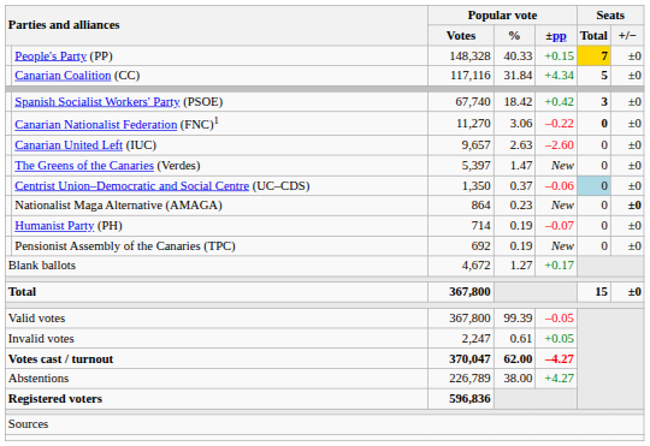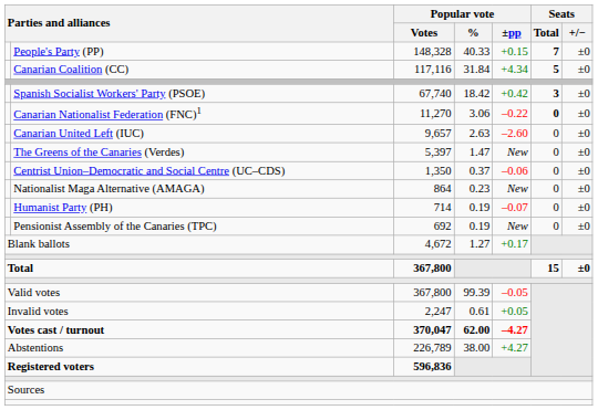People's Party (PP) | Seats / Total: gold background -> no background
Centrist Union–Democratic and Social Centre (UC–CDS) | Seats / Total: lightblue background -> no background
Nationalist Maga Alternative (AMAGA) | Seats / +/−: bold -> normal
